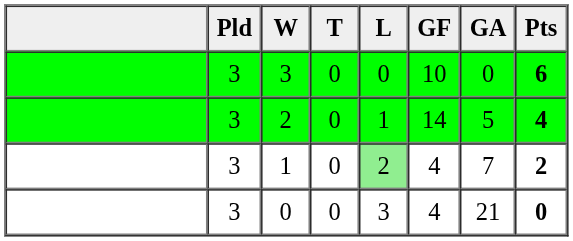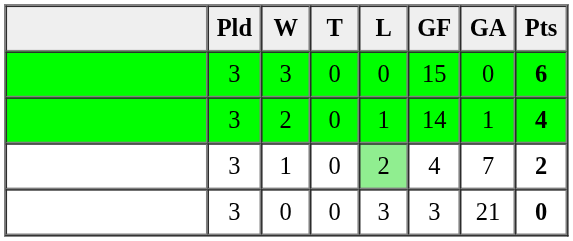row 2 | GF: 10 -> 15
row 3 | GA: 5 -> 1
row 5 | GF: 4 -> 3
